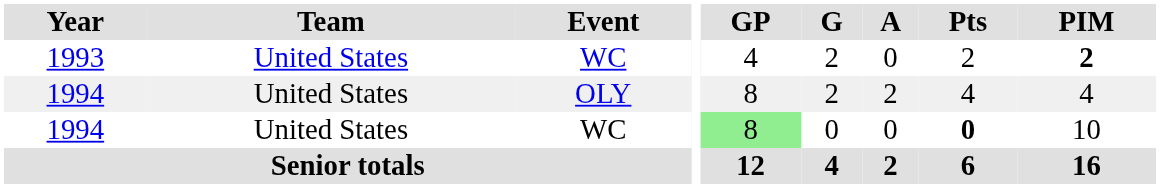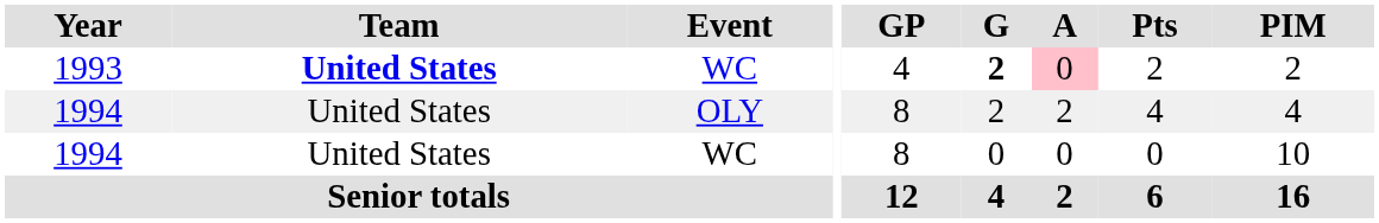1993 | Team: normal -> bold
1993 | G: normal -> bold
1993 | A: no background -> pink background
1993 | PIM: bold -> normal
1994 / WC | GP: lightgreen background -> no background
1994 / WC | Pts: bold -> normal
